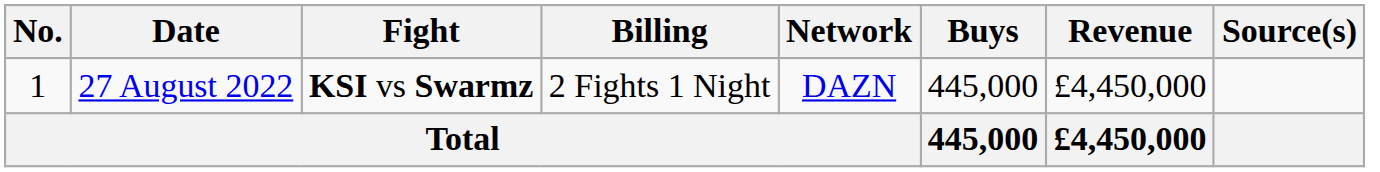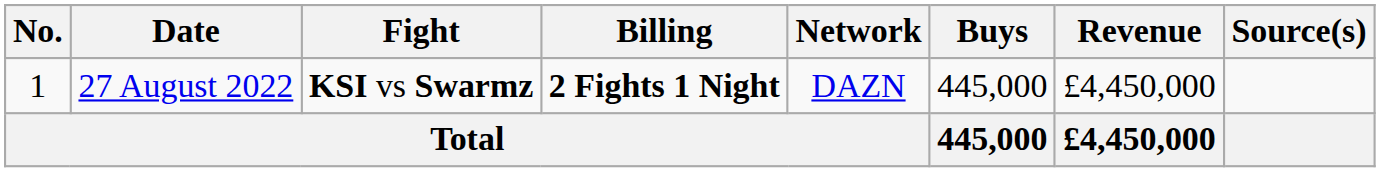27 August 2022 | Billing: normal -> bold
